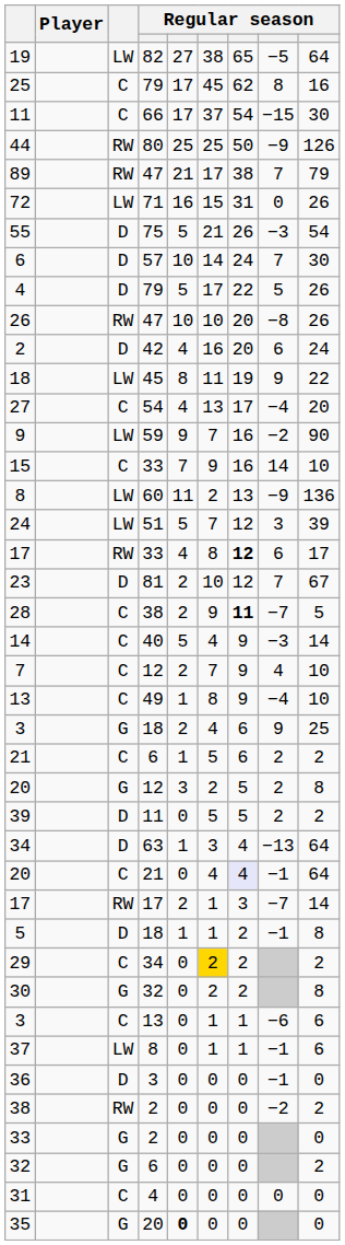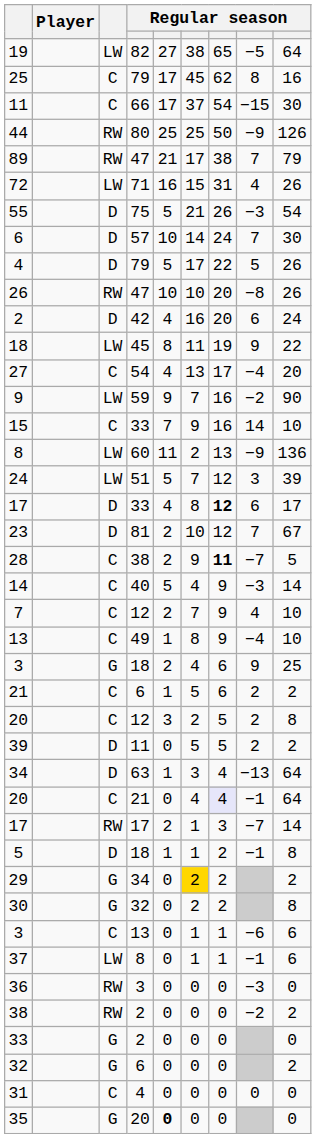72 | column 8: 0 -> 4
17 / 33 | column 3: RW -> D
20 / 12 | column 3: G -> C
29 | column 3: C -> G
36 | column 3: D -> RW
36 | column 8: −1 -> −3
